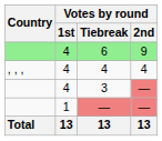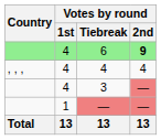6 | Votes by round / 2nd: normal -> bold
